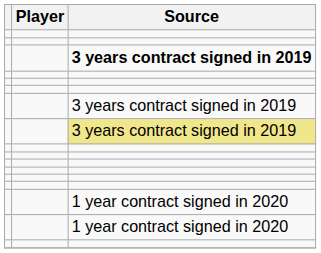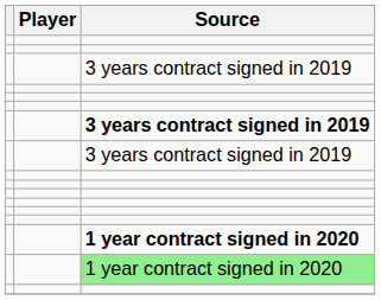row 4 | Source: bold -> normal
row 8 | Source: normal -> bold
row 9 | Source: khaki background -> no background
row 16 | Source: normal -> bold
row 17 | Source: no background -> lightgreen background
